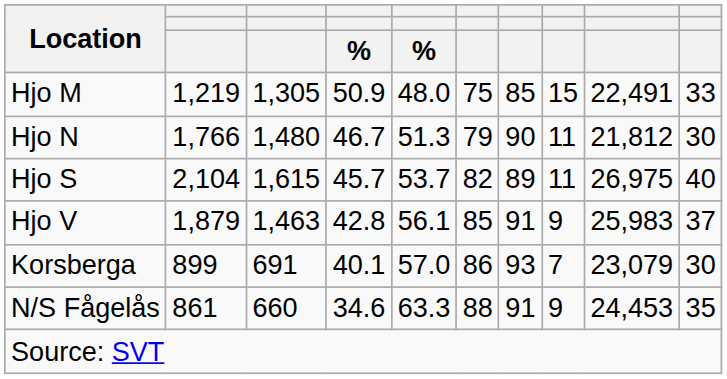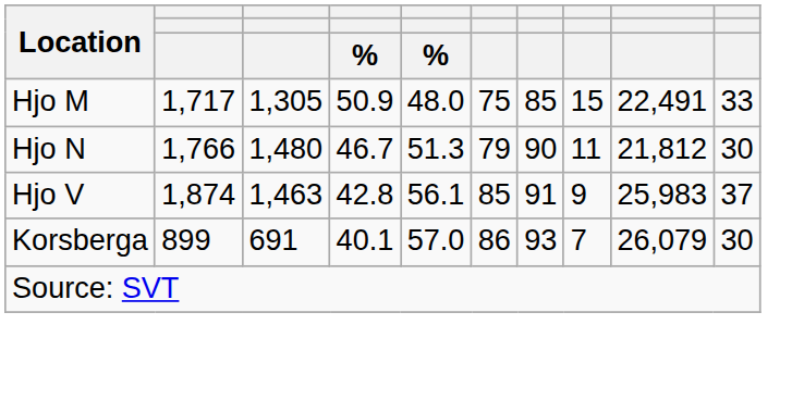Hjo M | column 2: 1,219 -> 1,717
- row: Hjo S | 2,104 | 1,615 | 45.7 | 53.7 | 82 | 89 | 11 | 26,975 | 40
Hjo V | column 2: 1,879 -> 1,874
Korsberga | column 9: 23,079 -> 26,079
- row: N/S Fågelås | 861 | 660 | 34.6 | 63.3 | 88 | 91 | 9 | 24,453 | 35
